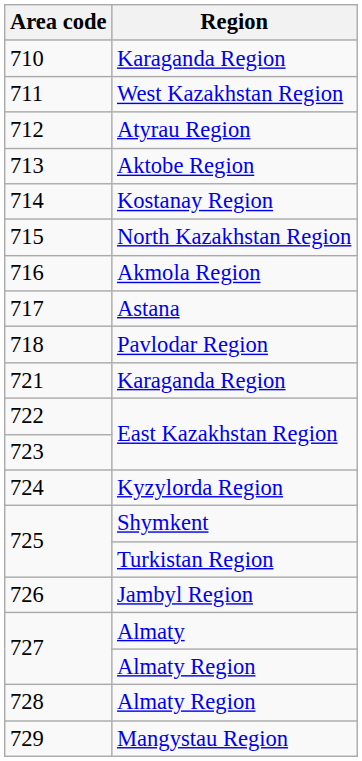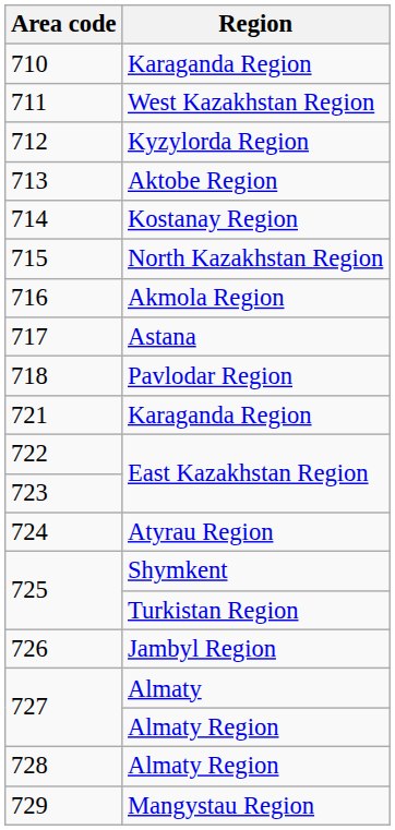row 4 | Region: Atyrau Region -> Kyzylorda Region
row 14 | Region: Kyzylorda Region -> Atyrau Region
